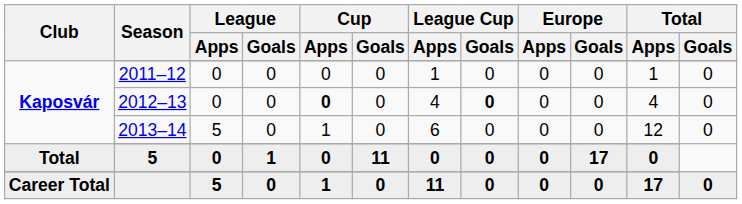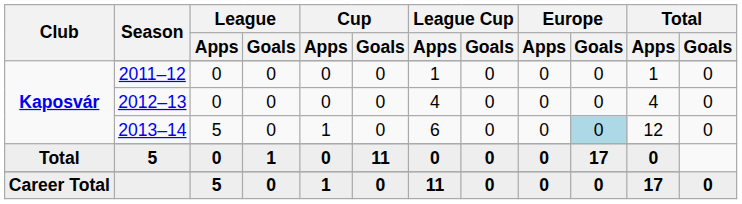2012–13 | Cup / Apps: bold -> normal
2012–13 | League Cup / Goals: bold -> normal
2013–14 | Europe / Goals: no background -> lightblue background
